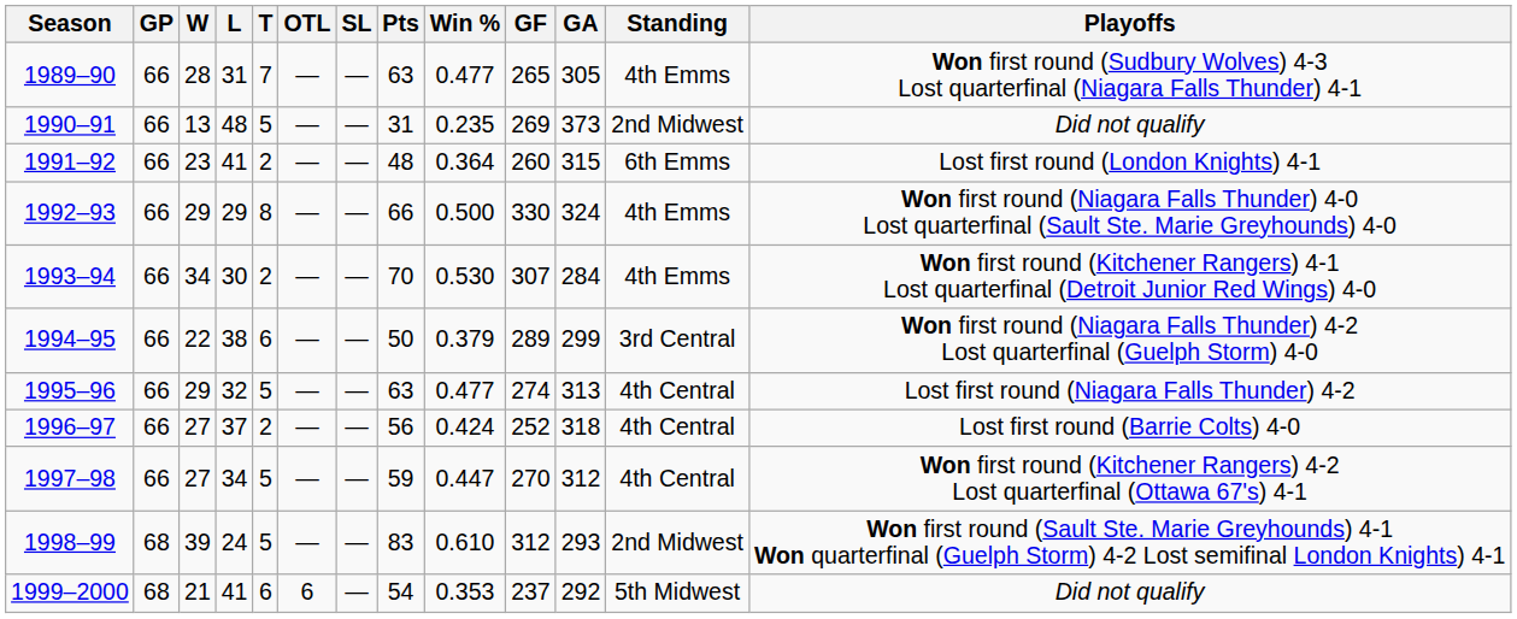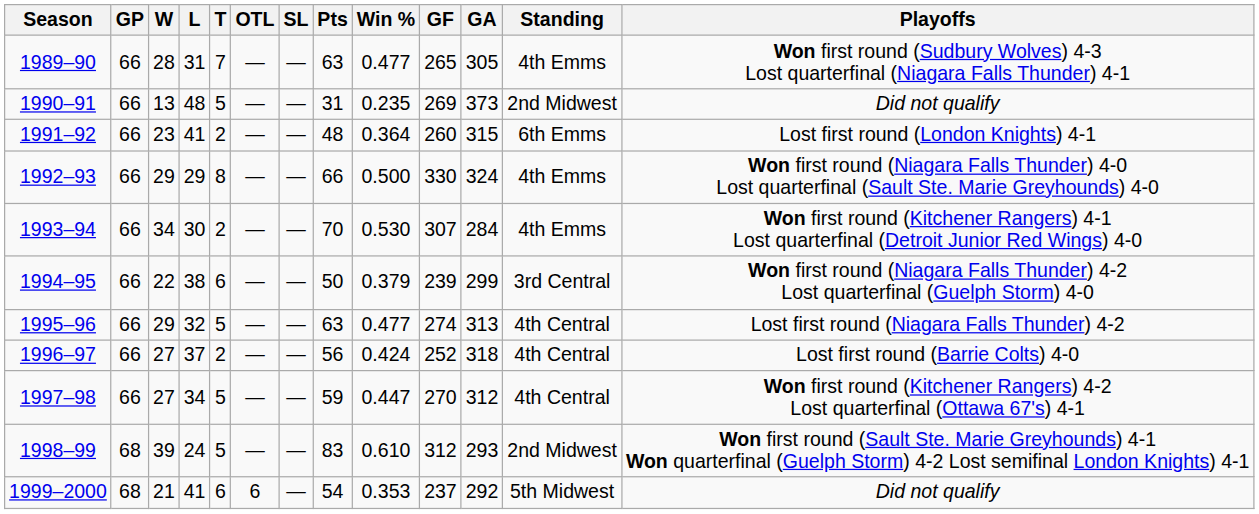1994–95 | GF: 289 -> 239
